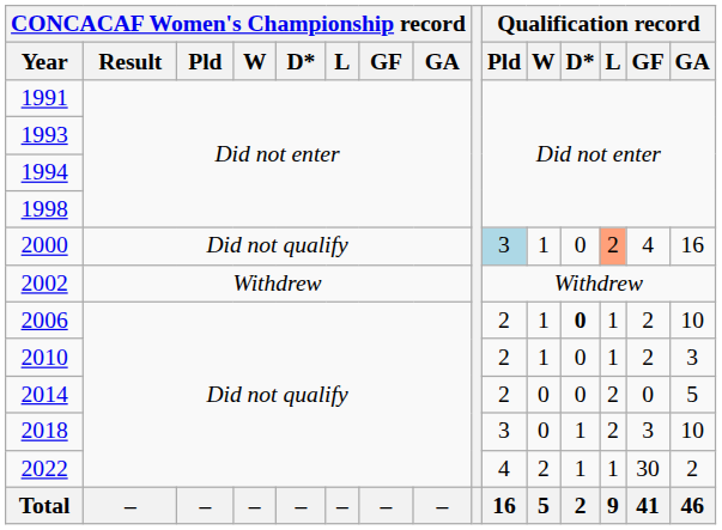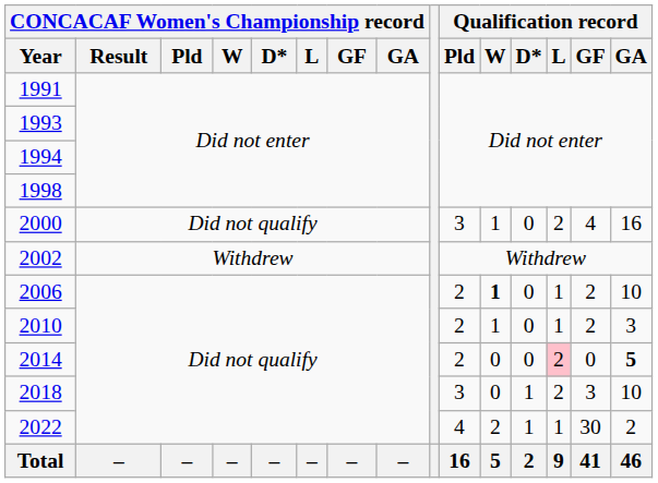2000 | Qualification record / Pld: lightblue background -> no background
2000 | Qualification record / L: lightsalmon background -> no background
2006 | Qualification record / W: normal -> bold
2006 | Qualification record / D*: bold -> normal
2014 | Qualification record / L: no background -> pink background
2014 | Qualification record / GA: normal -> bold
